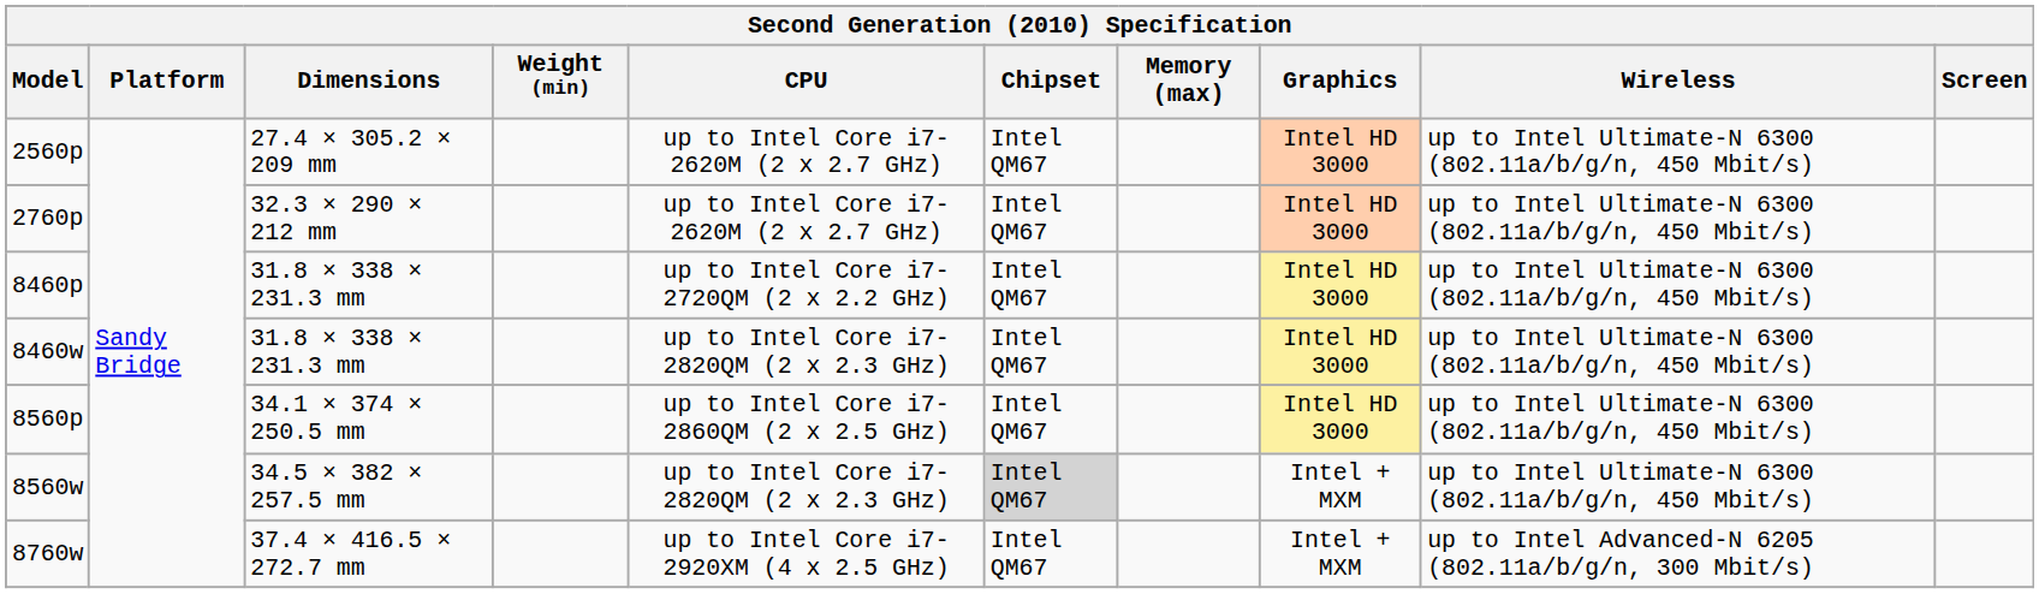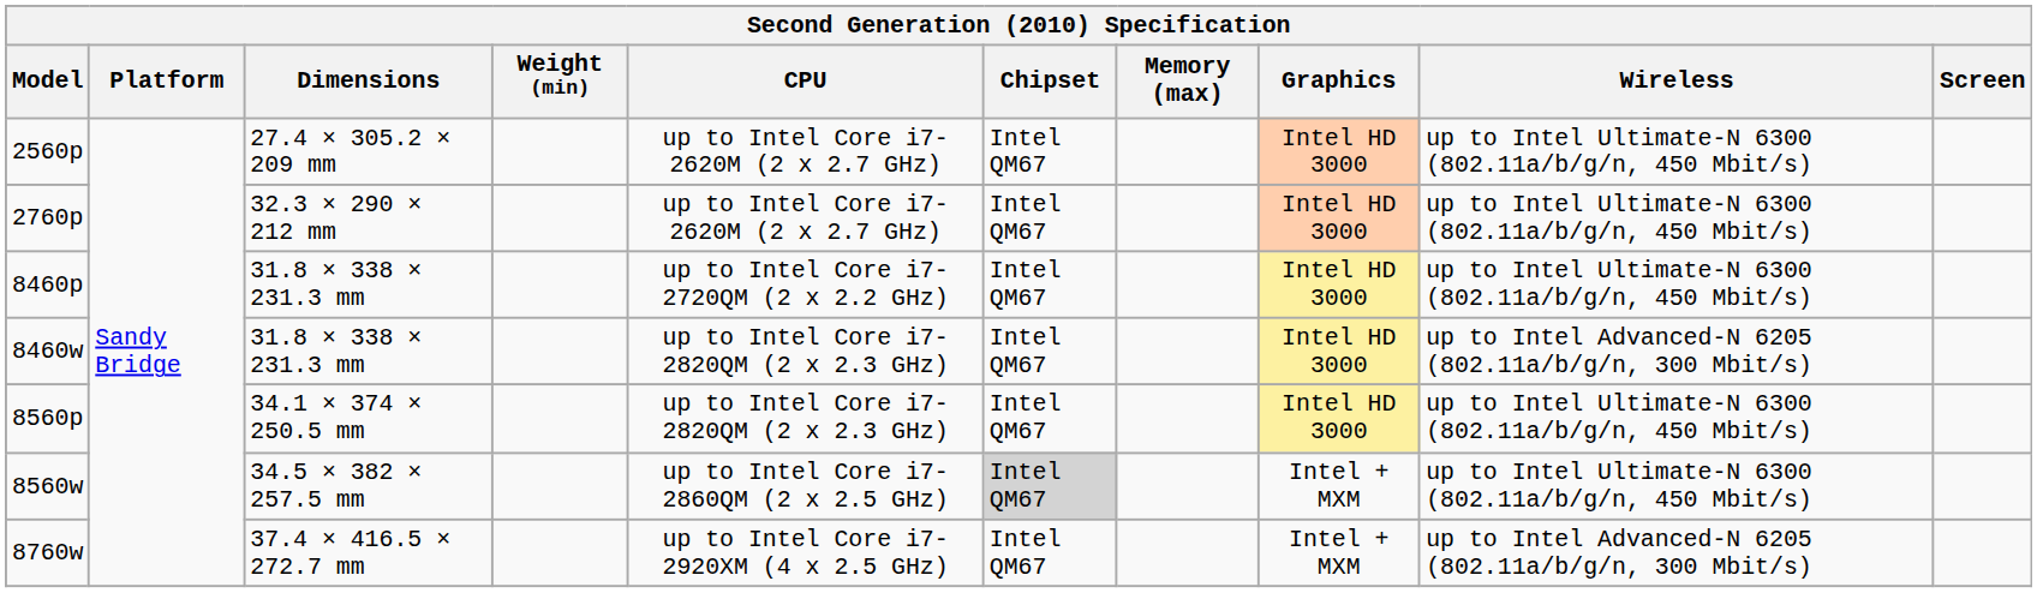8460w | Wireless: up to Intel Ultimate-N 6300 (802.11a/b/g/n, 450 Mbit/s) -> up to Intel Advanced-N 6205 (802.11a/b/g/n, 300 Mbit/s)
8560p | CPU: up to Intel Core i7-2860QM (2 x 2.5 GHz) -> up to Intel Core i7-2820QM (2 x 2.3 GHz)
8560w | CPU: up to Intel Core i7-2820QM (2 x 2.3 GHz) -> up to Intel Core i7-2860QM (2 x 2.5 GHz)
